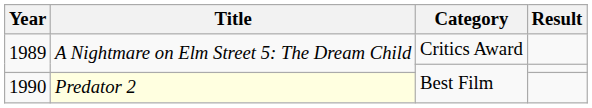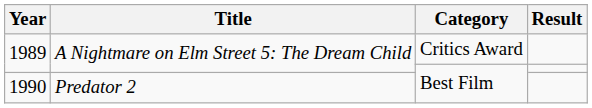1990 | Title: lightyellow background -> no background
